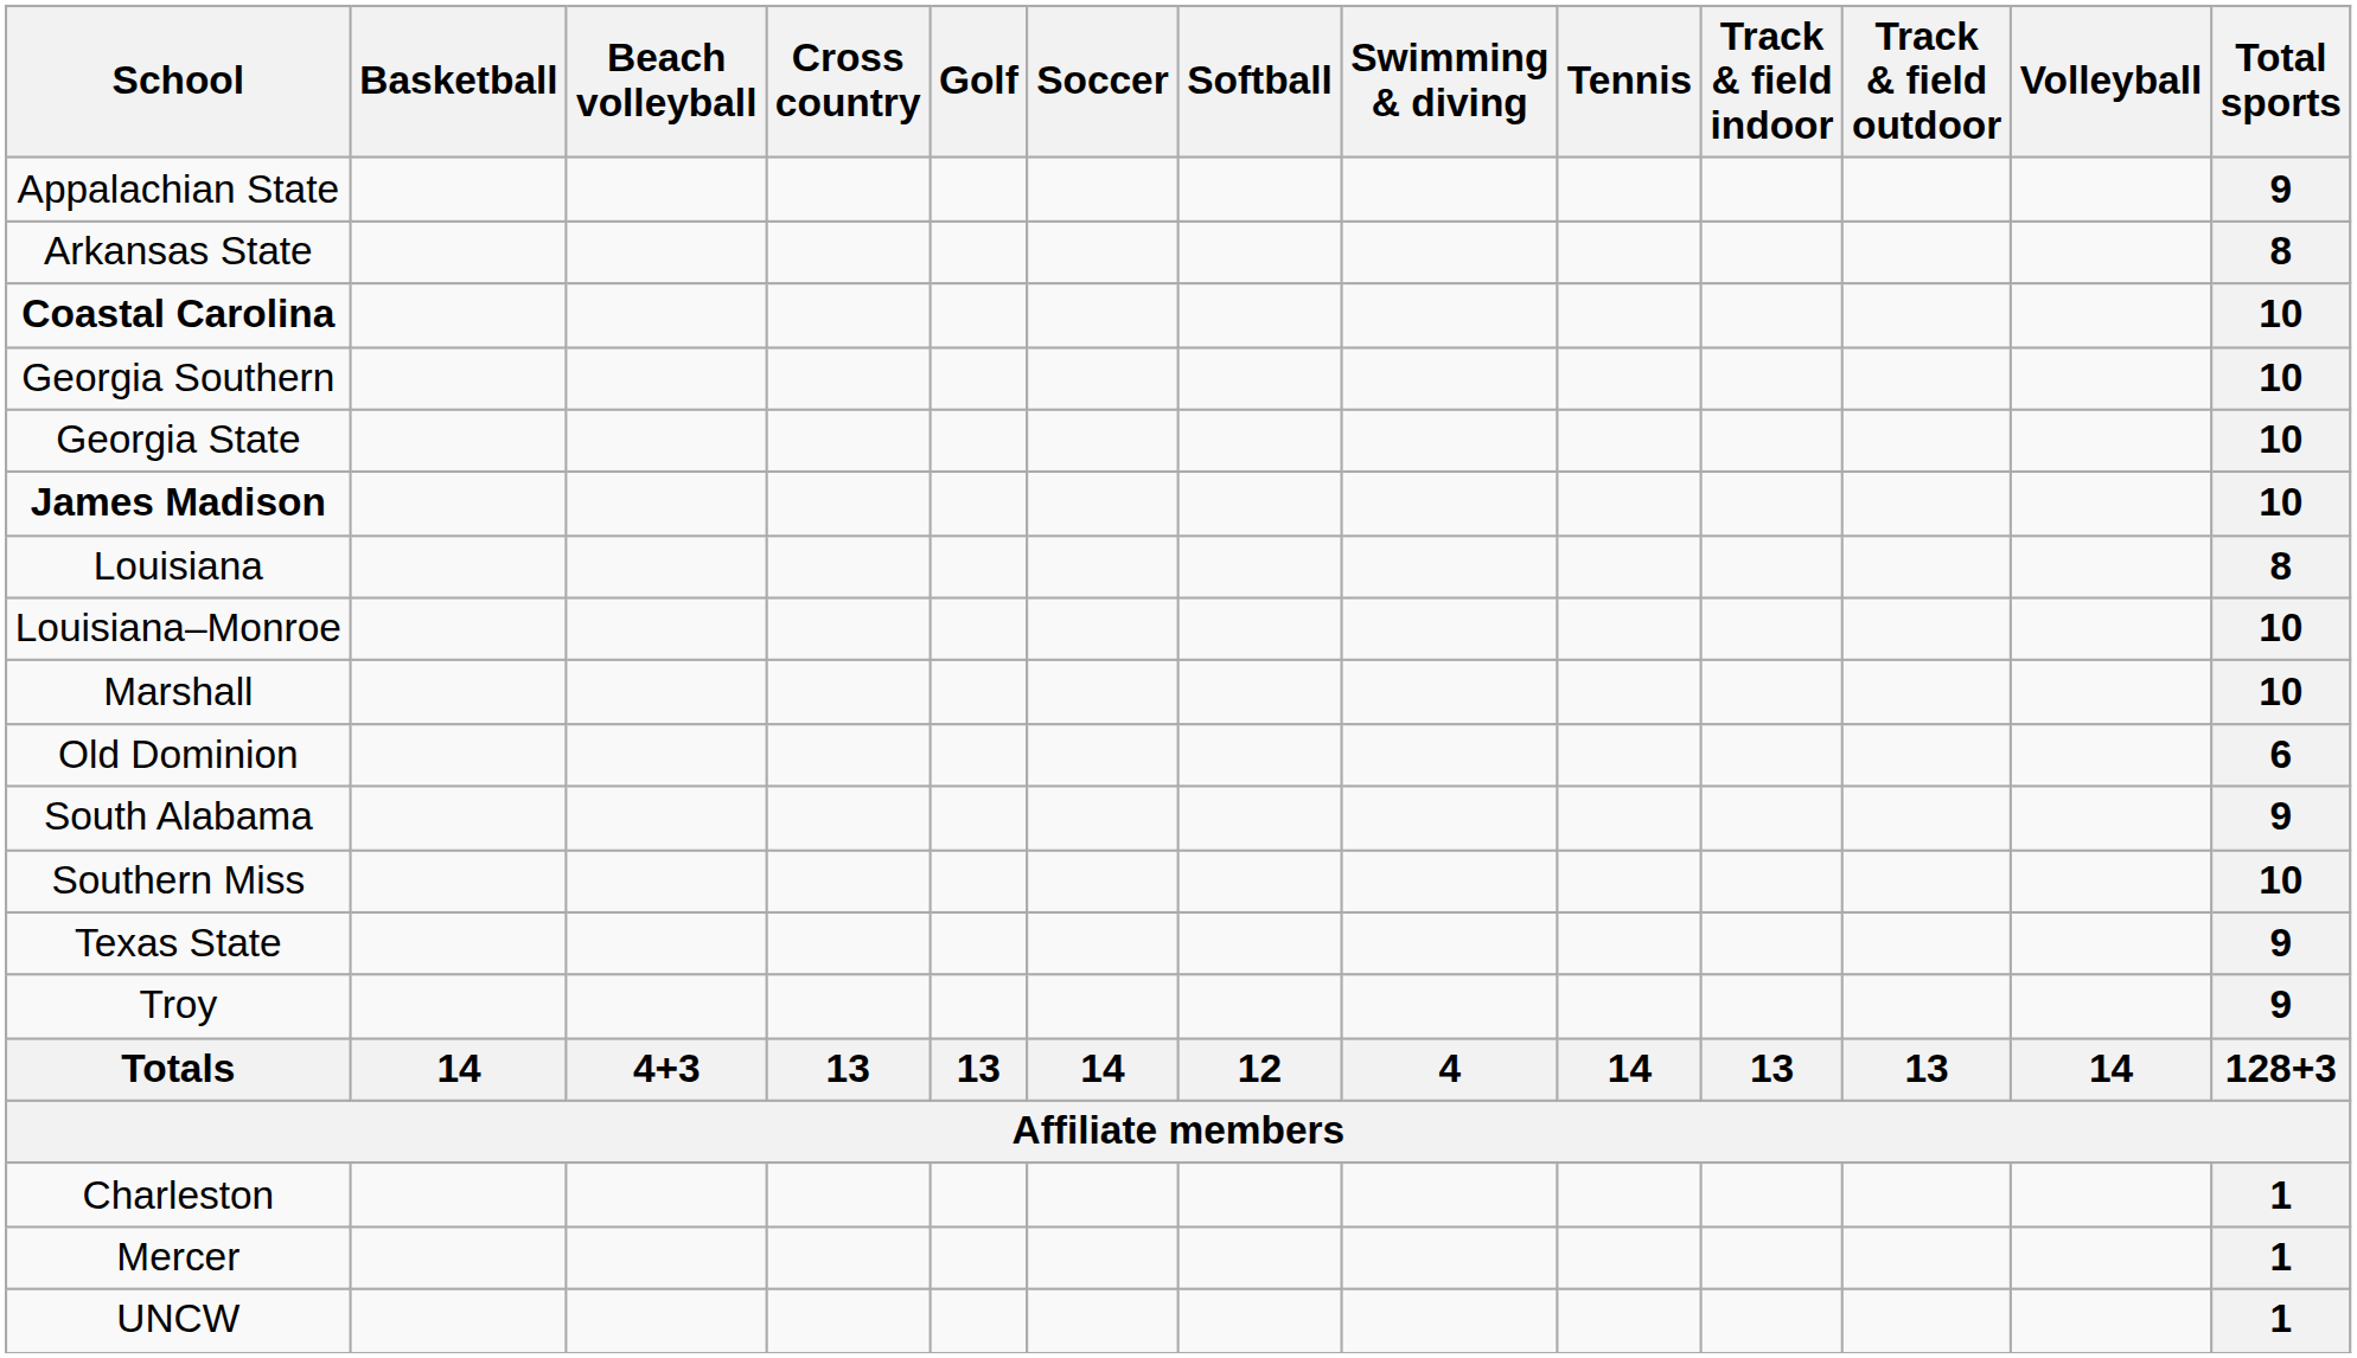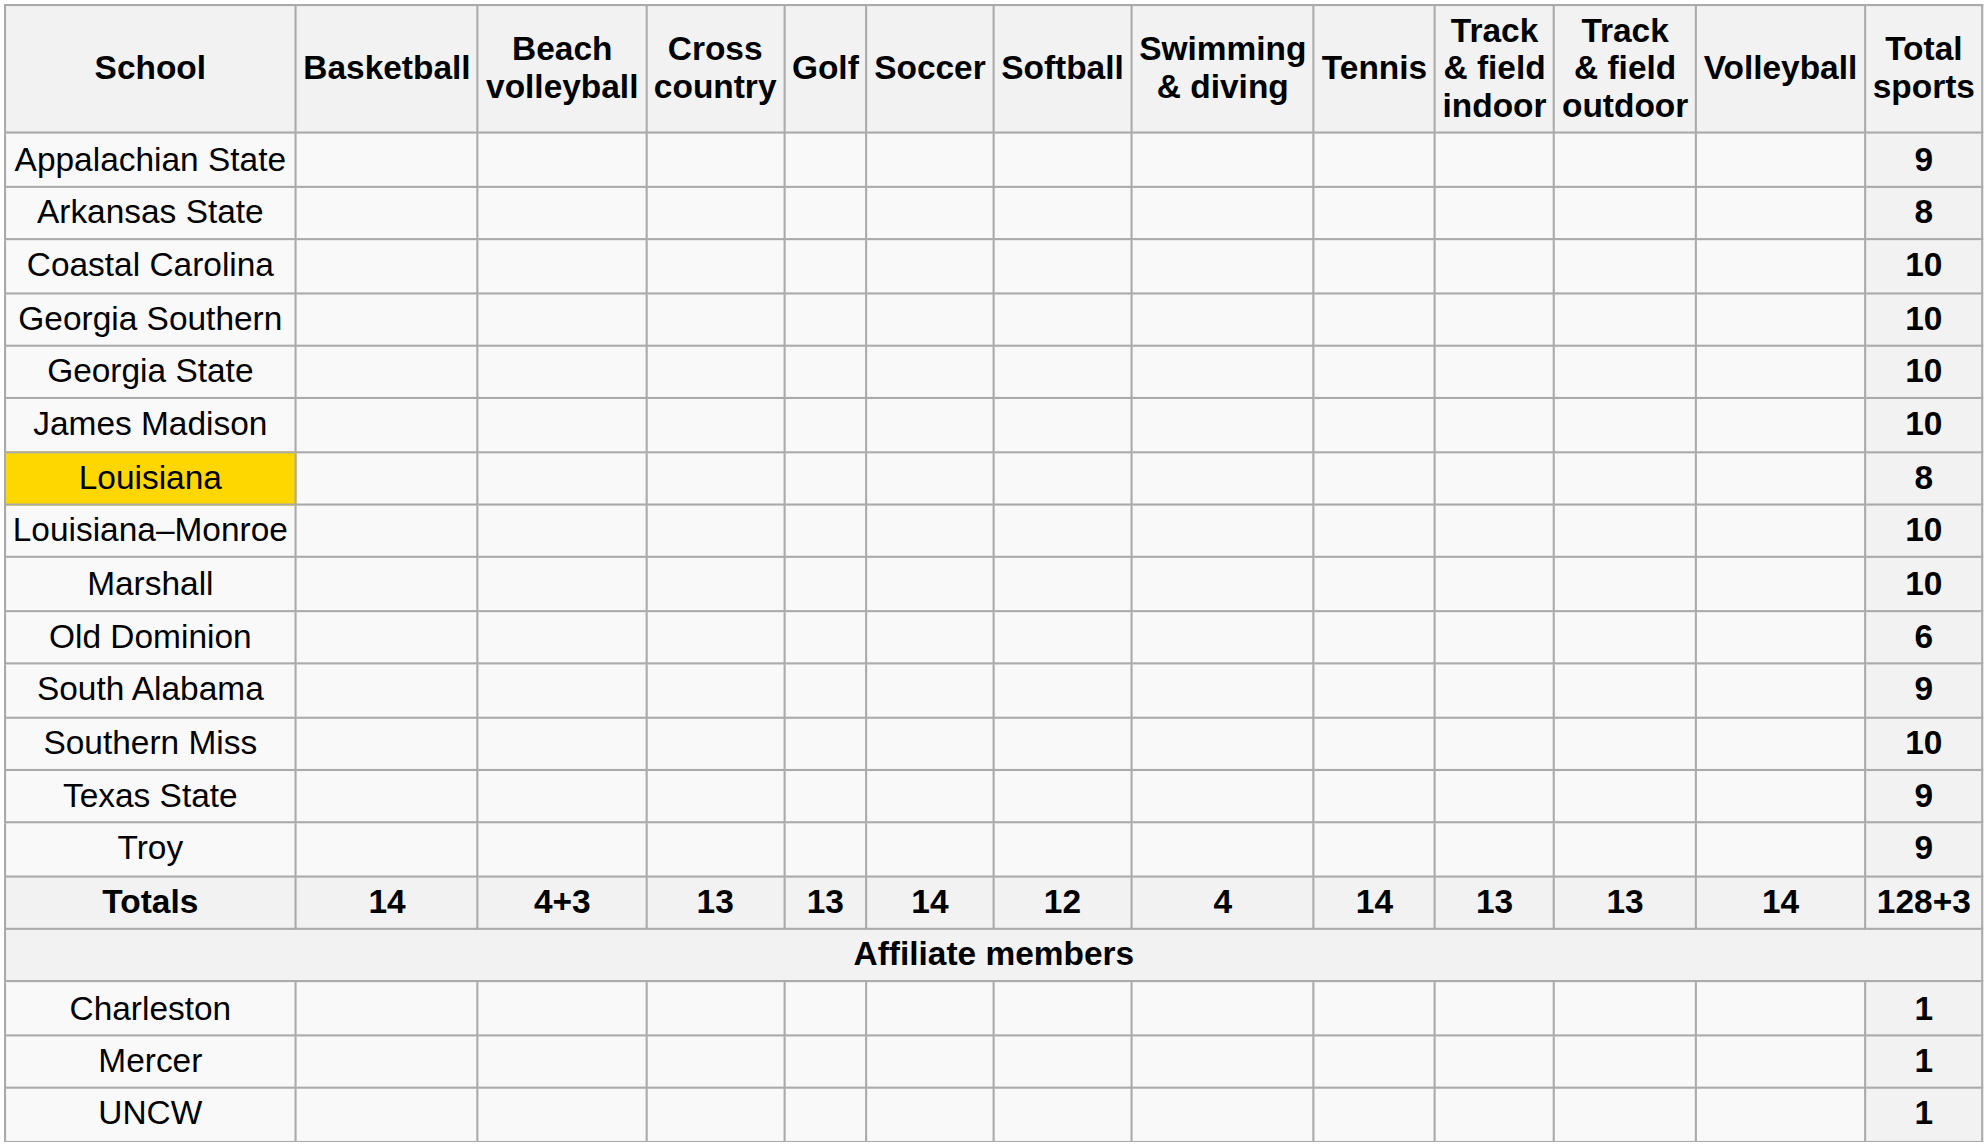Coastal Carolina | School: bold -> normal
James Madison | School: bold -> normal
Louisiana | School: no background -> gold background
